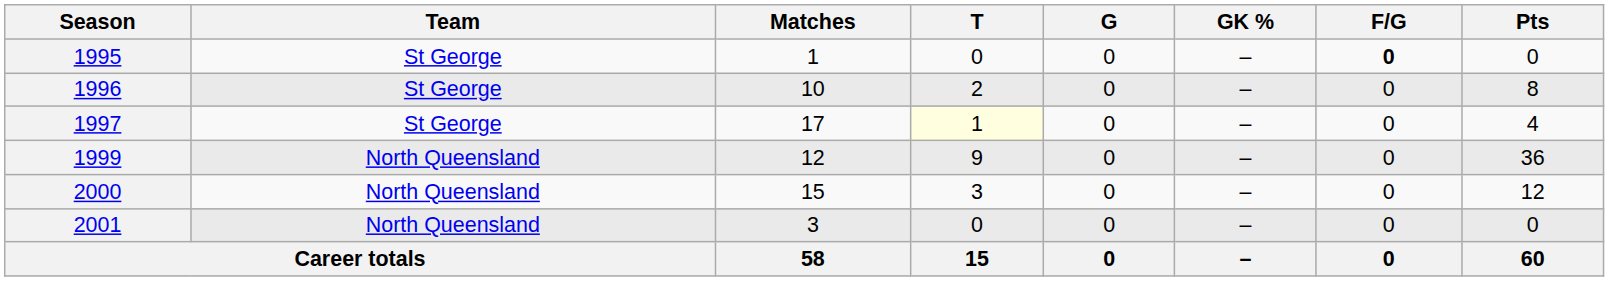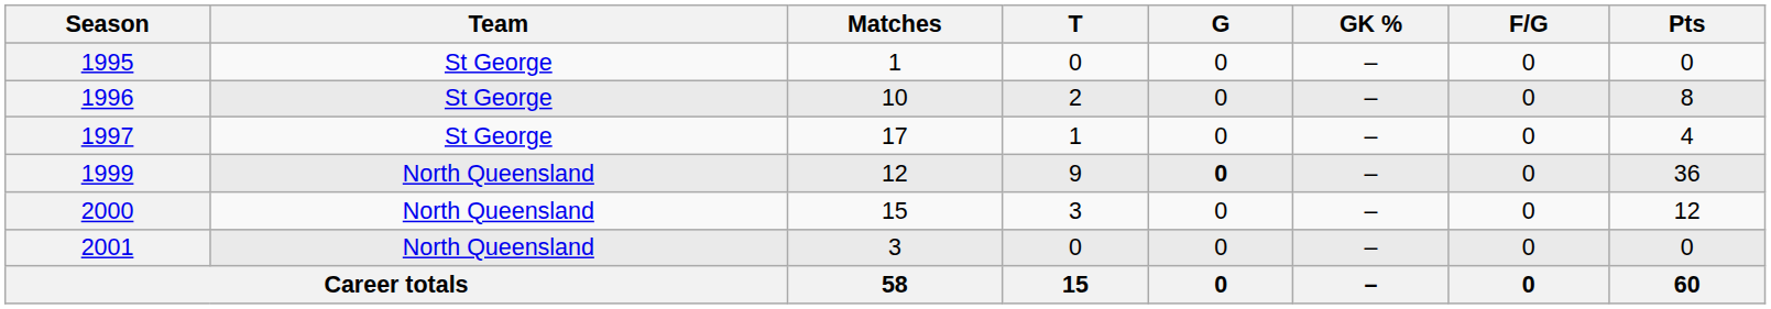1995 | F/G: bold -> normal
1997 | T: lightyellow background -> no background
1999 | G: normal -> bold
